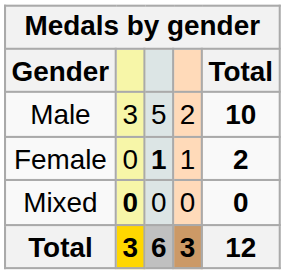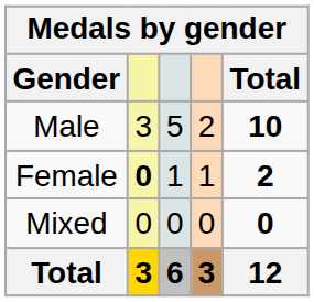Female | column 2: normal -> bold
Female | column 3: bold -> normal
Mixed | column 2: bold -> normal
